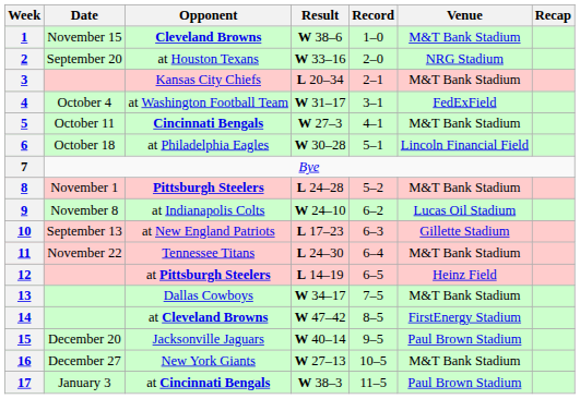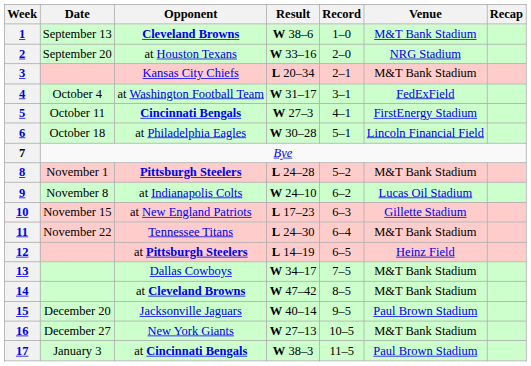1 | Date: November 15 -> September 13
5 | Venue: M&T Bank Stadium -> FirstEnergy Stadium
10 | Date: September 13 -> November 15
14 | Venue: FirstEnergy Stadium -> M&T Bank Stadium
